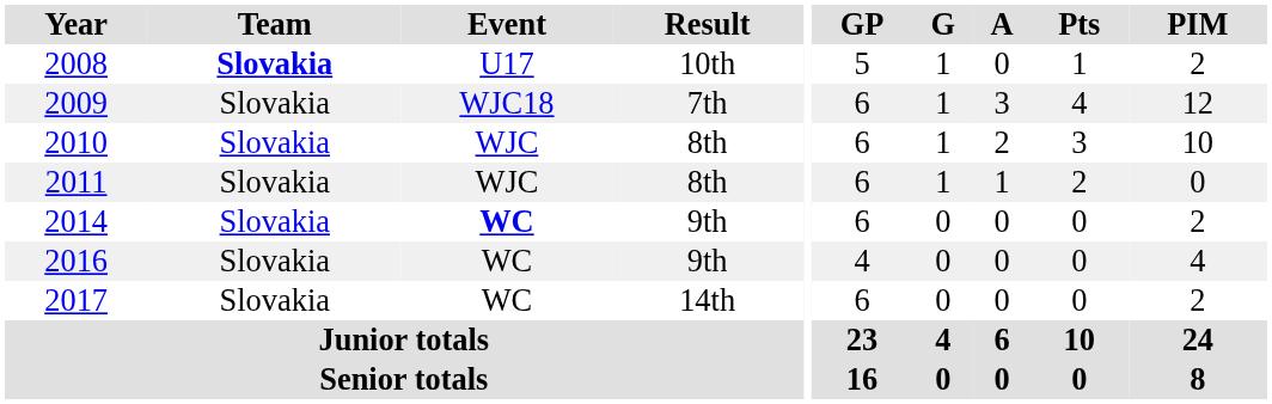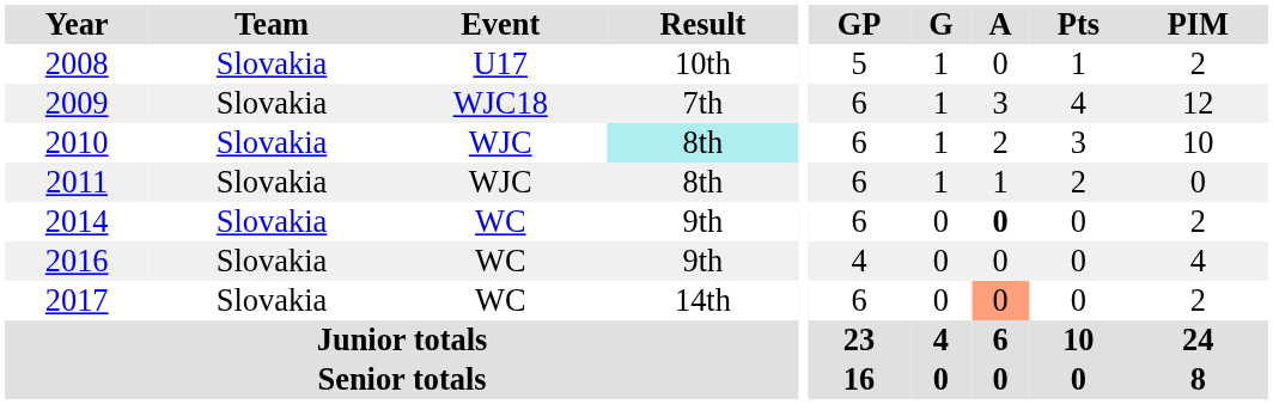2008 | Team: bold -> normal
2010 | Result: no background -> paleturquoise background
2014 | Event: bold -> normal
2014 | A: normal -> bold
2017 | A: no background -> lightsalmon background
